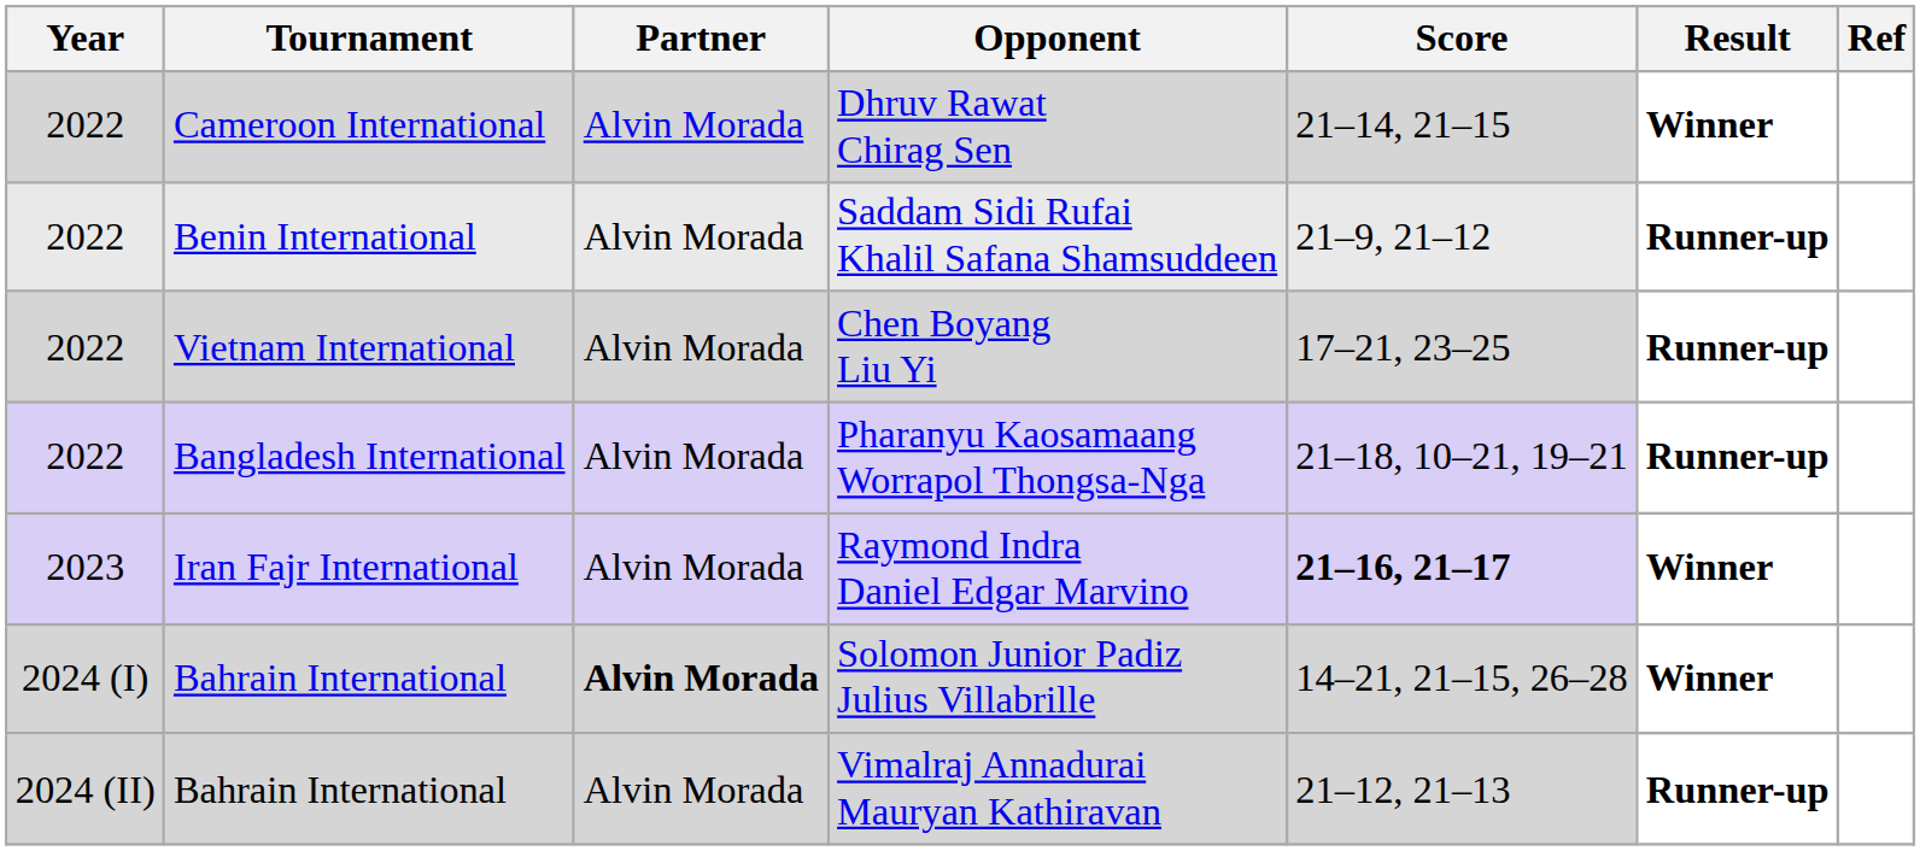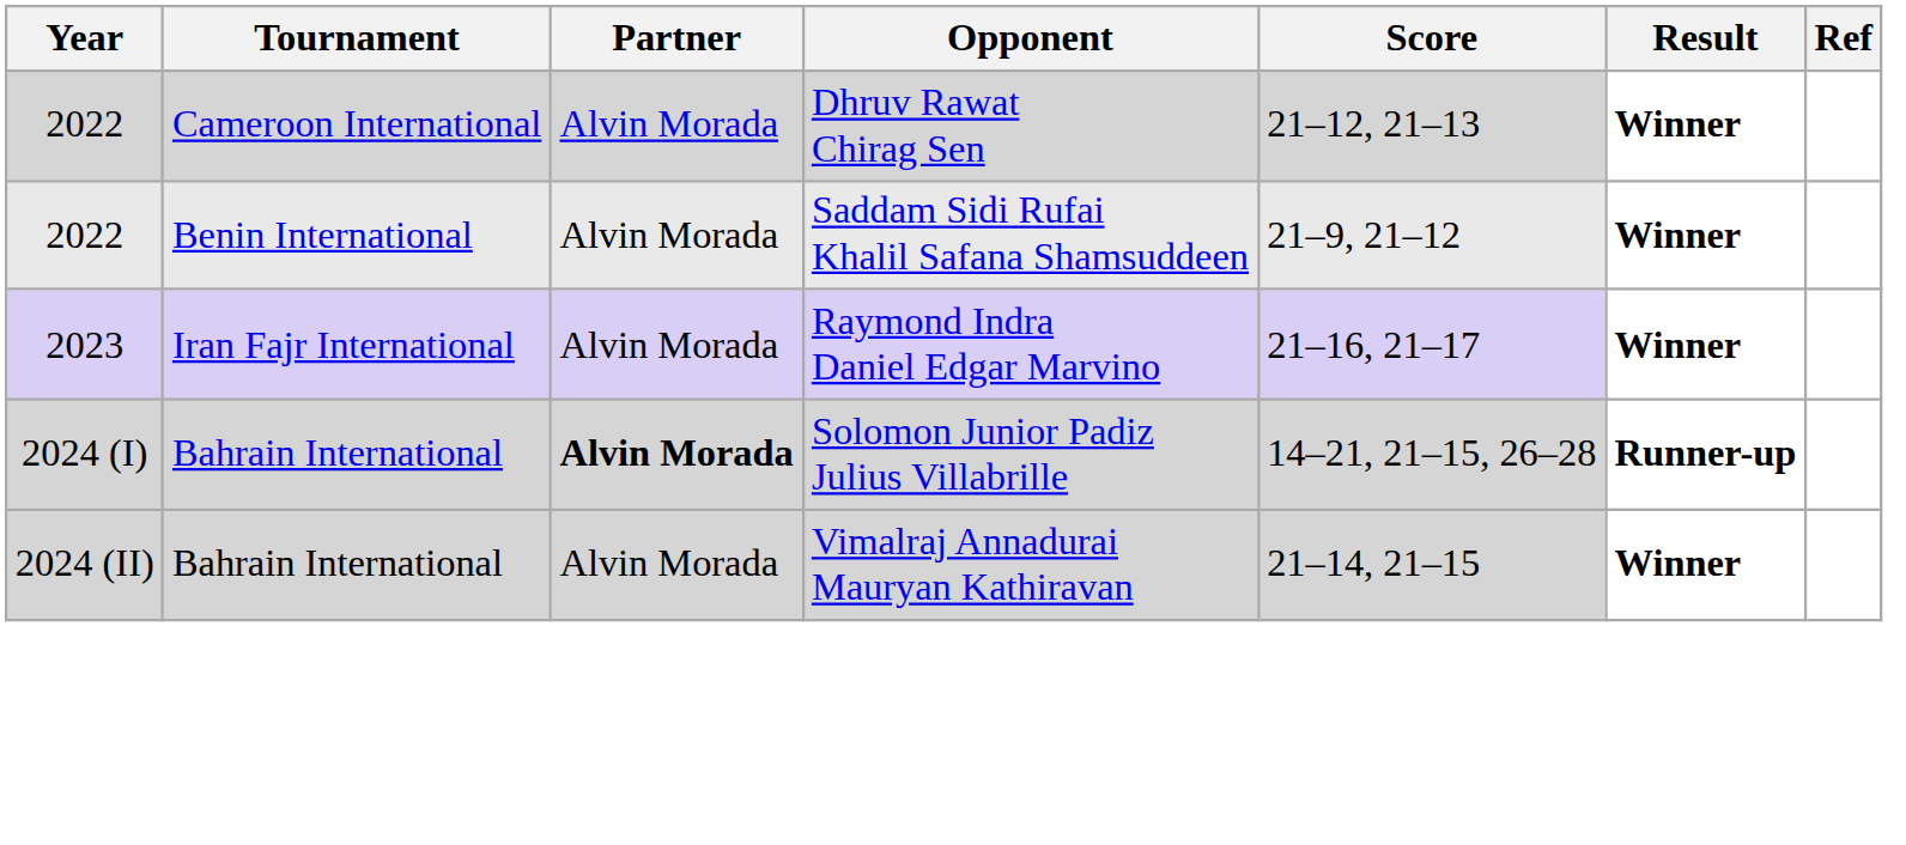Dhruv Rawat Chirag Sen | Score: 21–14, 21–15 -> 21–12, 21–13
Saddam Sidi Rufai Khalil Safana Shamsuddeen | Result: Runner-up -> Winner
- row: 2022 | Vietnam International | Alvin Morada | Chen Boyang Liu Yi | 17–21, 23–25 | Runner-up
- row: 2022 | Bangladesh International | Alvin Morada | Pharanyu Kaosamaang Worrapol Thongsa-Nga | 21–18, 10–21, 19–21 | Runner-up
Raymond Indra Daniel Edgar Marvino | Score: bold -> normal
Solomon Junior Padiz Julius Villabrille | Result: Winner -> Runner-up
Vimalraj Annadurai Mauryan Kathiravan | Score: 21–12, 21–13 -> 21–14, 21–15
Vimalraj Annadurai Mauryan Kathiravan | Result: Runner-up -> Winner
